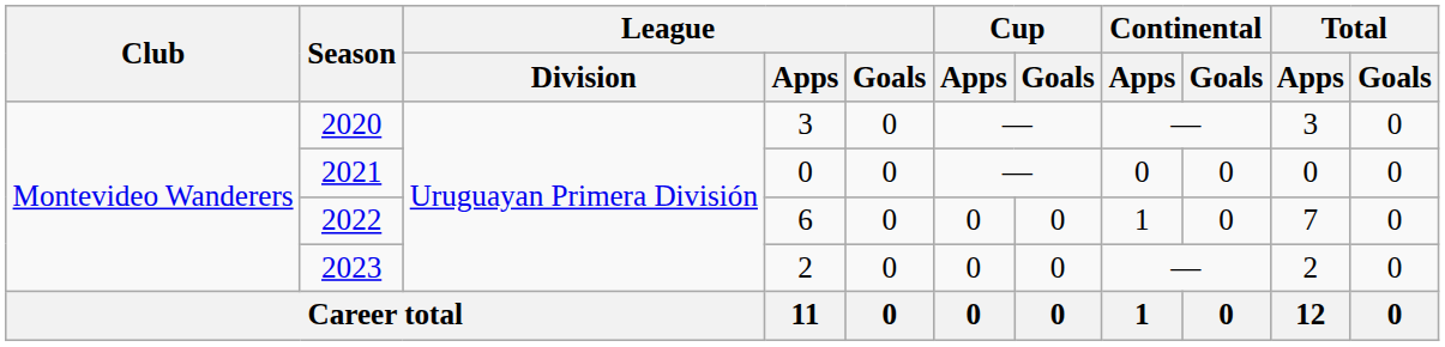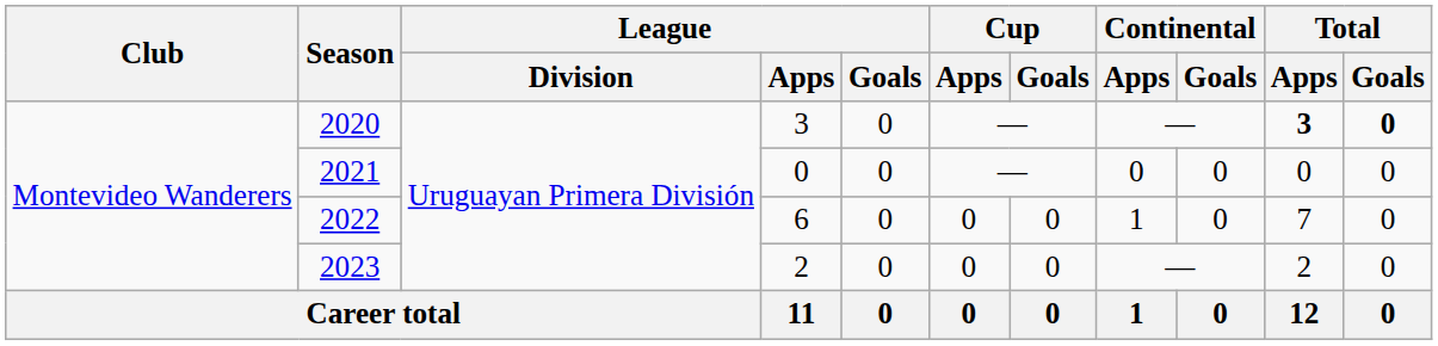2020 | Total / Apps: normal -> bold
2020 | Total / Goals: normal -> bold
